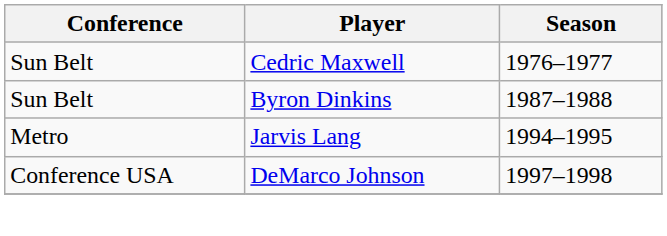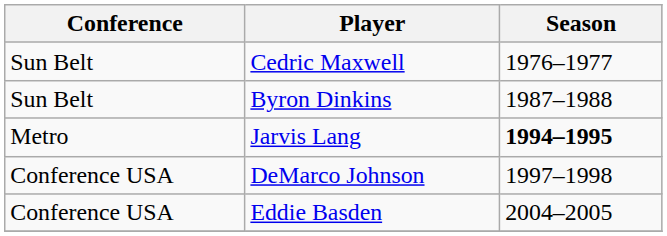Jarvis Lang | Season: normal -> bold
+ row: Conference USA | Eddie Basden | 2004–2005
